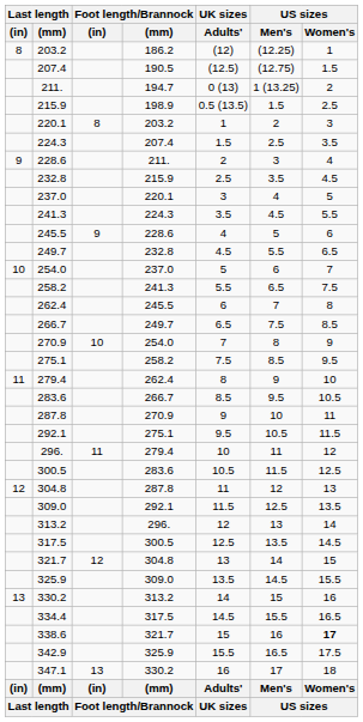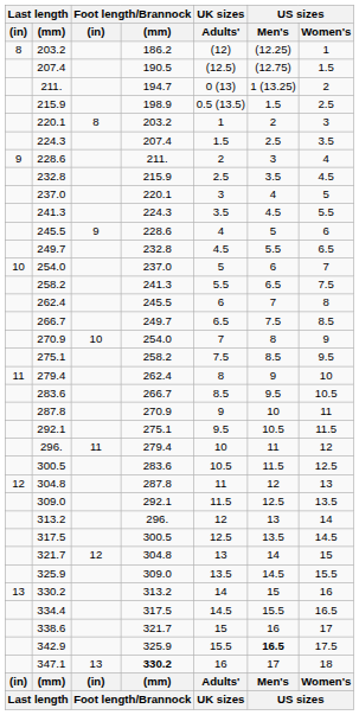338.6 | US sizes / Women's: bold -> normal
342.9 | US sizes / Men's: normal -> bold
347.1 | Foot length/Brannock / (mm): normal -> bold
